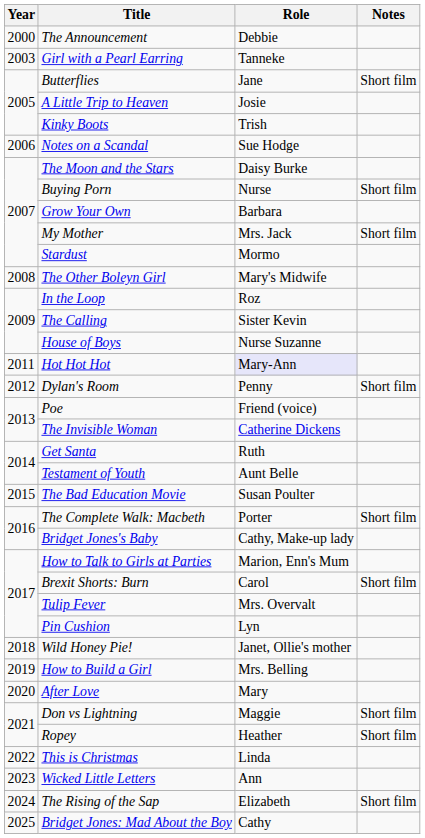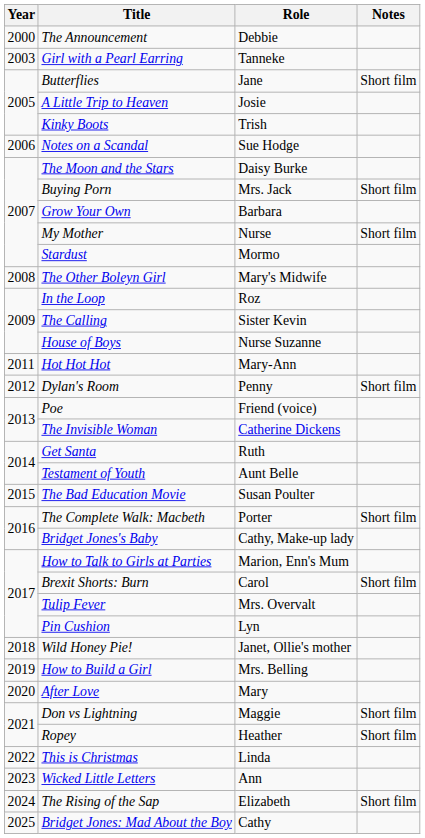Buying Porn | Role: Nurse -> Mrs. Jack
My Mother | Role: Mrs. Jack -> Nurse
Hot Hot Hot | Role: lavender background -> no background
